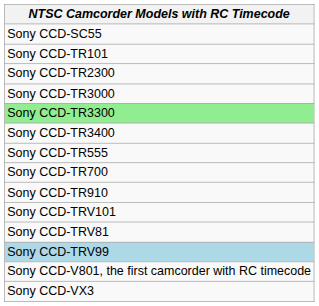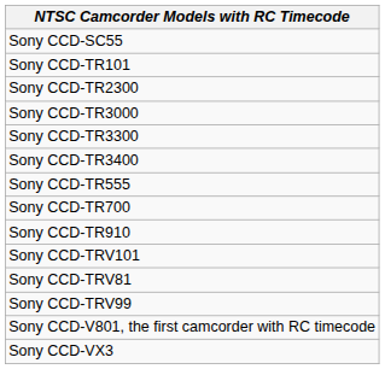row 6 | column 1: lightgreen background -> no background
row 13 | column 1: lightblue background -> no background
